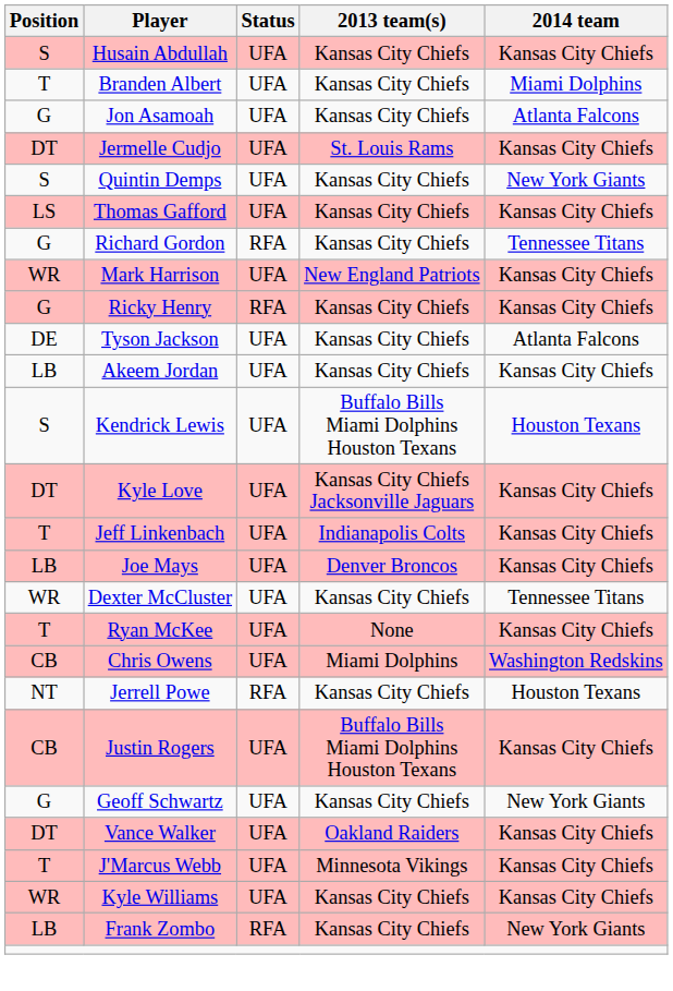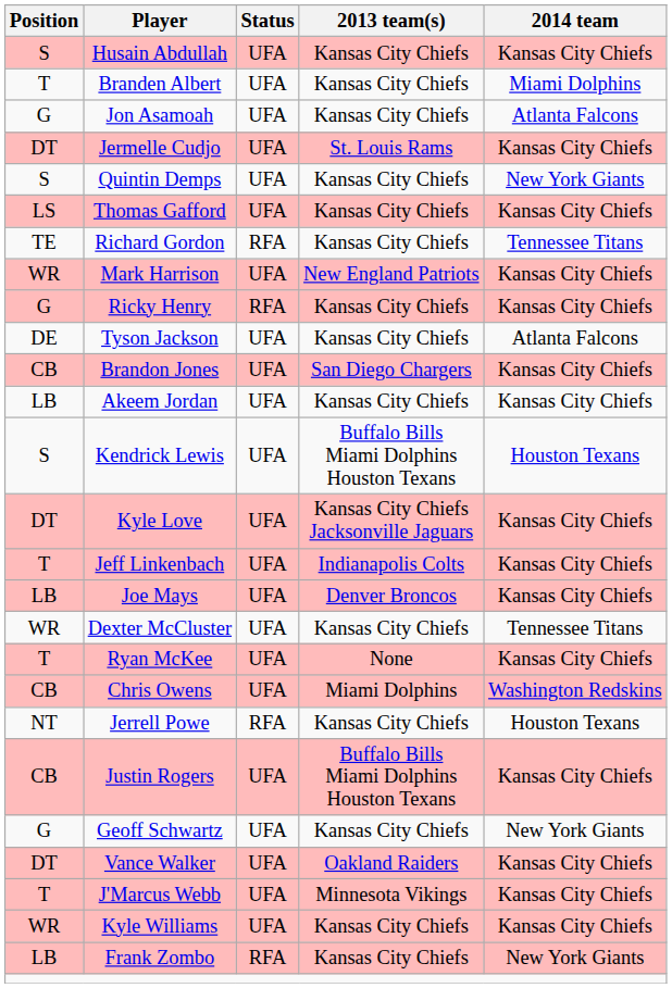Richard Gordon | Position: G -> TE
+ row: CB | Brandon Jones | UFA | San Diego Chargers | Kansas City Chiefs
